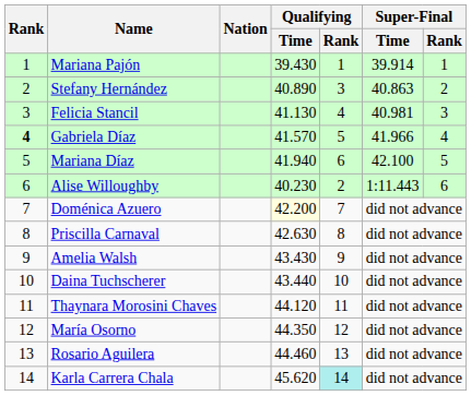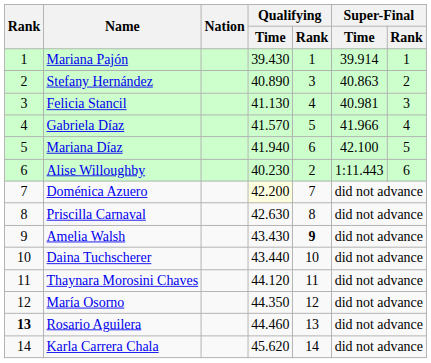Gabriela Díaz | Rank: bold -> normal
Amelia Walsh | Qualifying / Rank: normal -> bold
Rosario Aguilera | Rank: normal -> bold
Karla Carrera Chala | Qualifying / Rank: paleturquoise background -> no background
